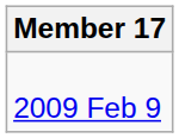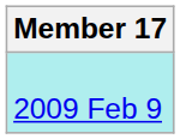row 2 | column 1: no background -> paleturquoise background
